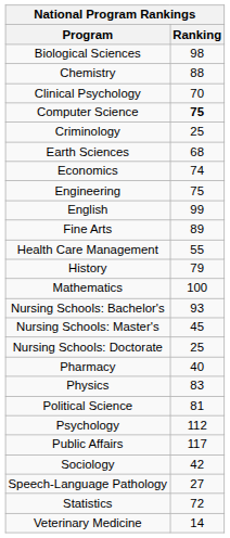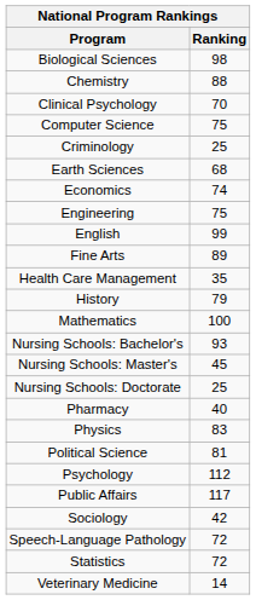Computer Science | Ranking: bold -> normal
Health Care Management | Ranking: 55 -> 35
Speech-Language Pathology | Ranking: 27 -> 72
